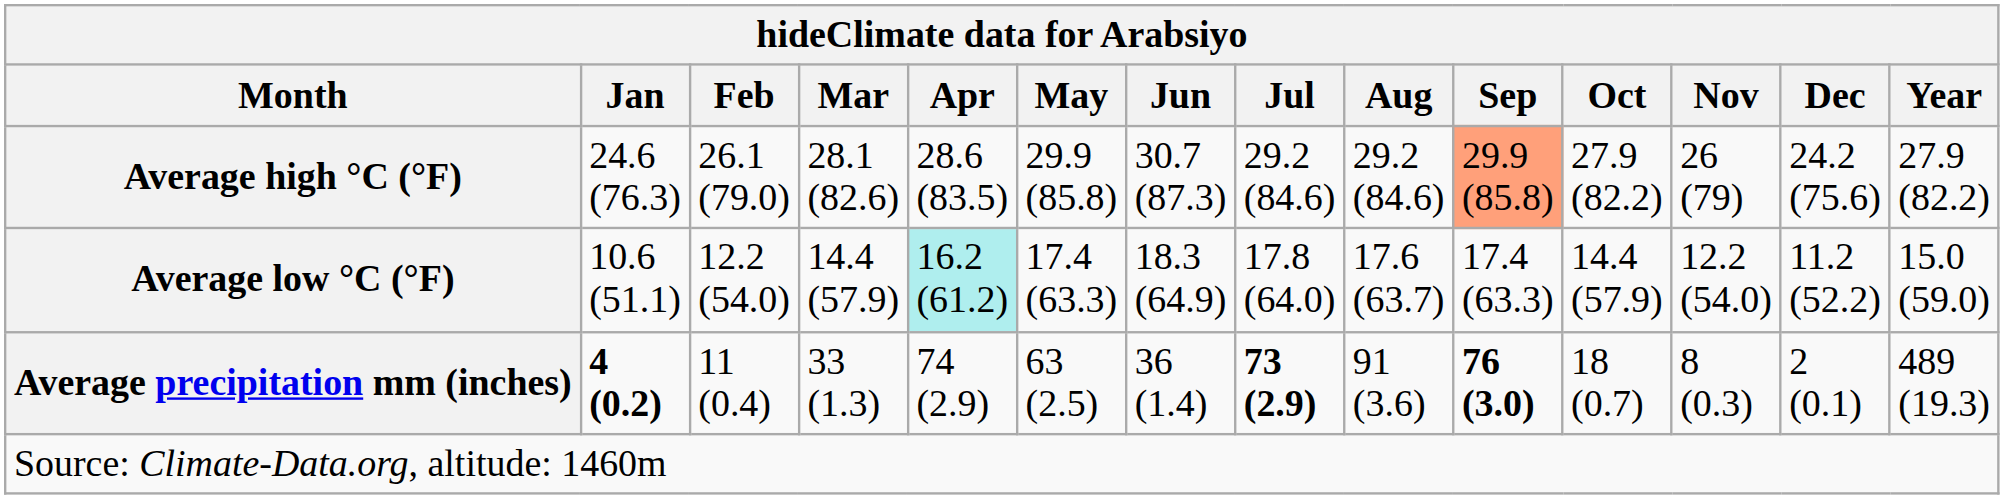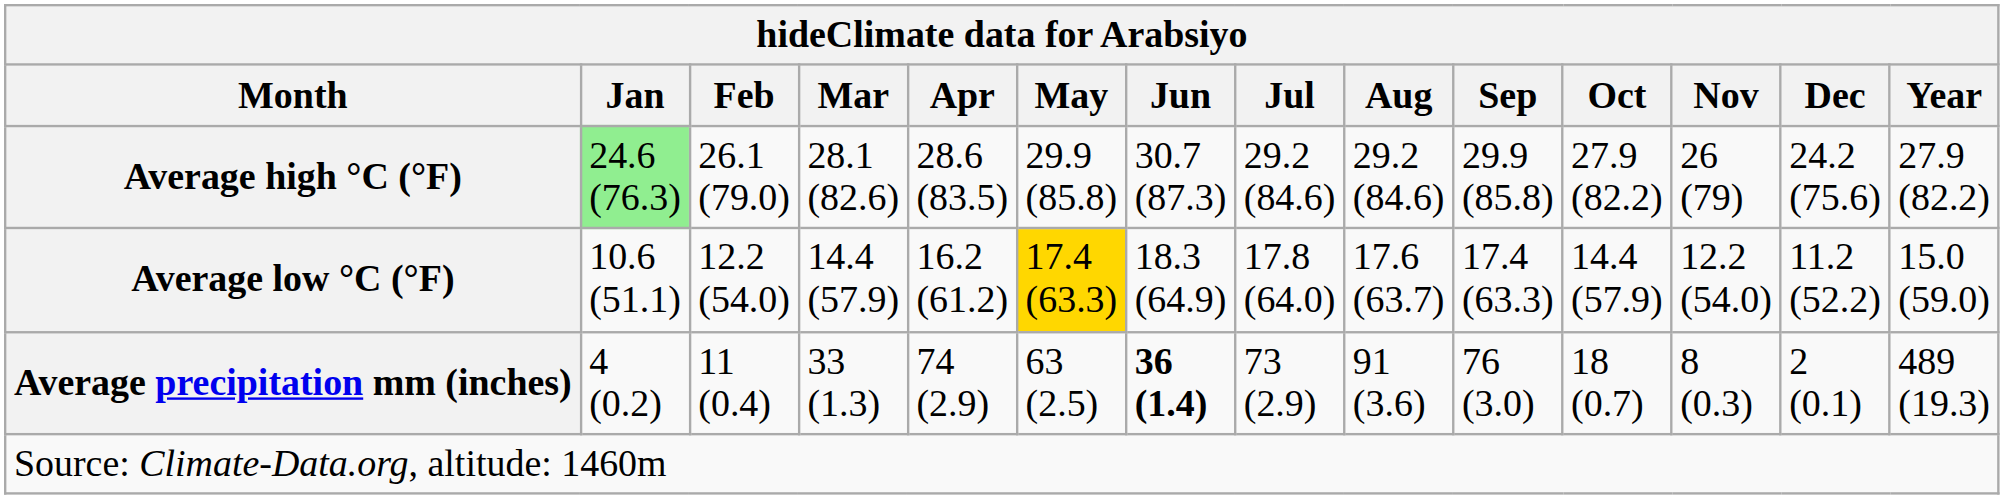Average high °C (°F) | Jan: no background -> lightgreen background
Average high °C (°F) | Sep: lightsalmon background -> no background
Average low °C (°F) | Apr: paleturquoise background -> no background
Average low °C (°F) | May: no background -> gold background
Average precipitation mm (inches) | Jan: bold -> normal
Average precipitation mm (inches) | Jun: normal -> bold
Average precipitation mm (inches) | Jul: bold -> normal
Average precipitation mm (inches) | Sep: bold -> normal
